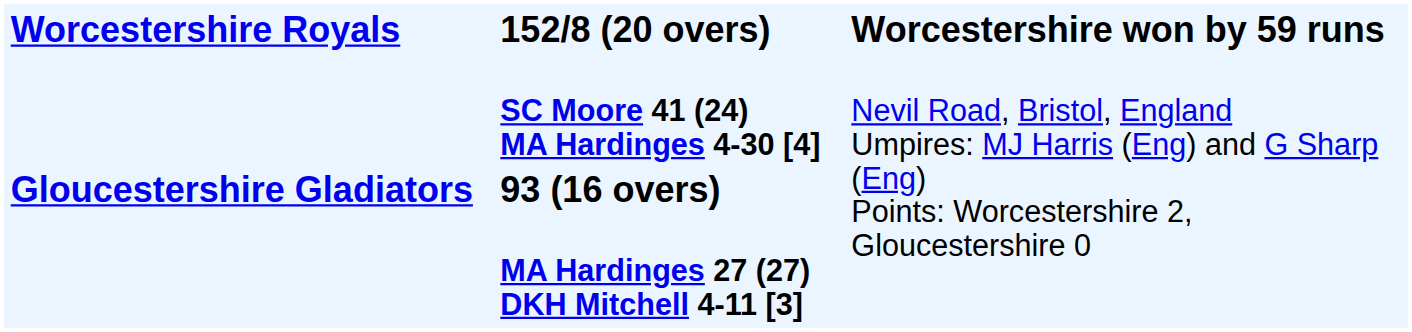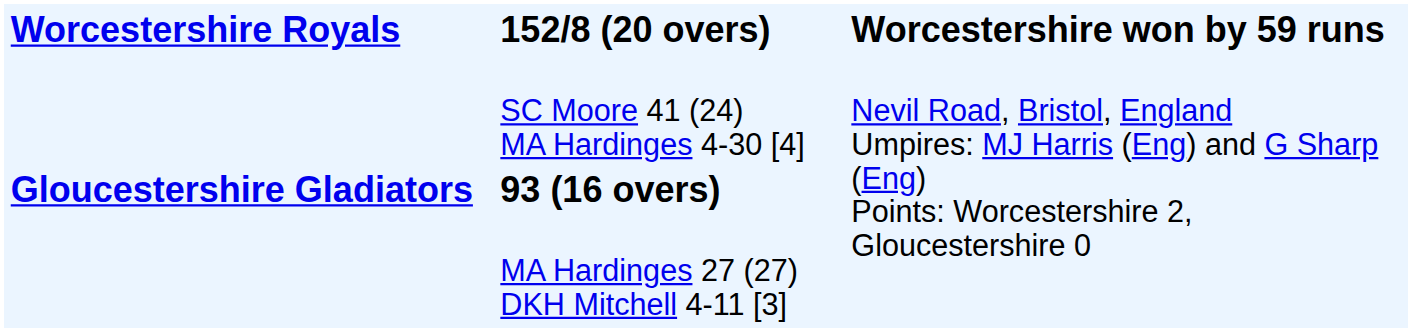SC Moore 41 (24) MA Hardinges 4-30 [4] | 152/8 (20 overs): bold -> normal
MA Hardinges 27 (27) DKH Mitchell 4-11 [3] | 152/8 (20 overs): bold -> normal
